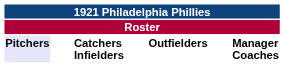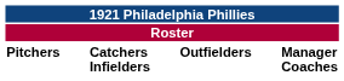Pitchers | column 1: lavender background -> no background
